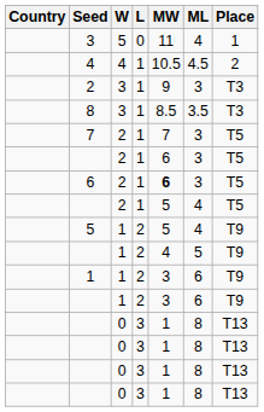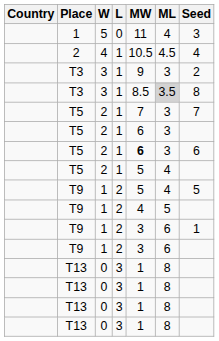columns swapped: Place <-> Seed
row 5 | ML: no background -> lightgrey background
